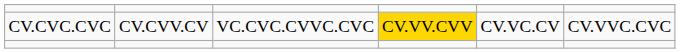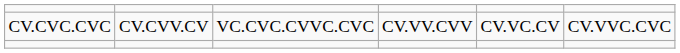CV.CVC.CVC | column 4: gold background -> no background
